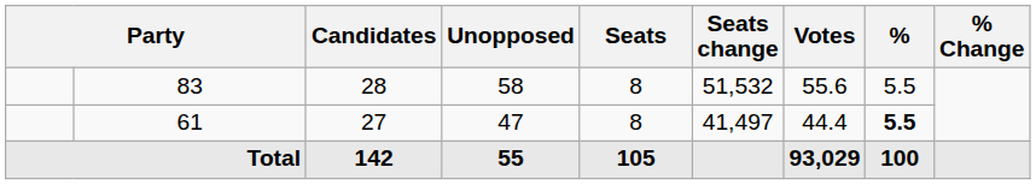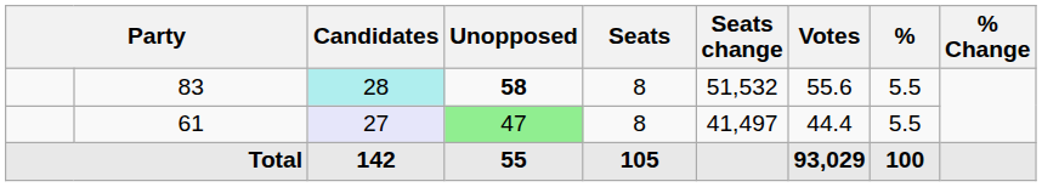83 | Candidates: no background -> paleturquoise background
83 | Unopposed: normal -> bold
61 | Candidates: no background -> lavender background
61 | Unopposed: no background -> lightgreen background
61 | %: bold -> normal
